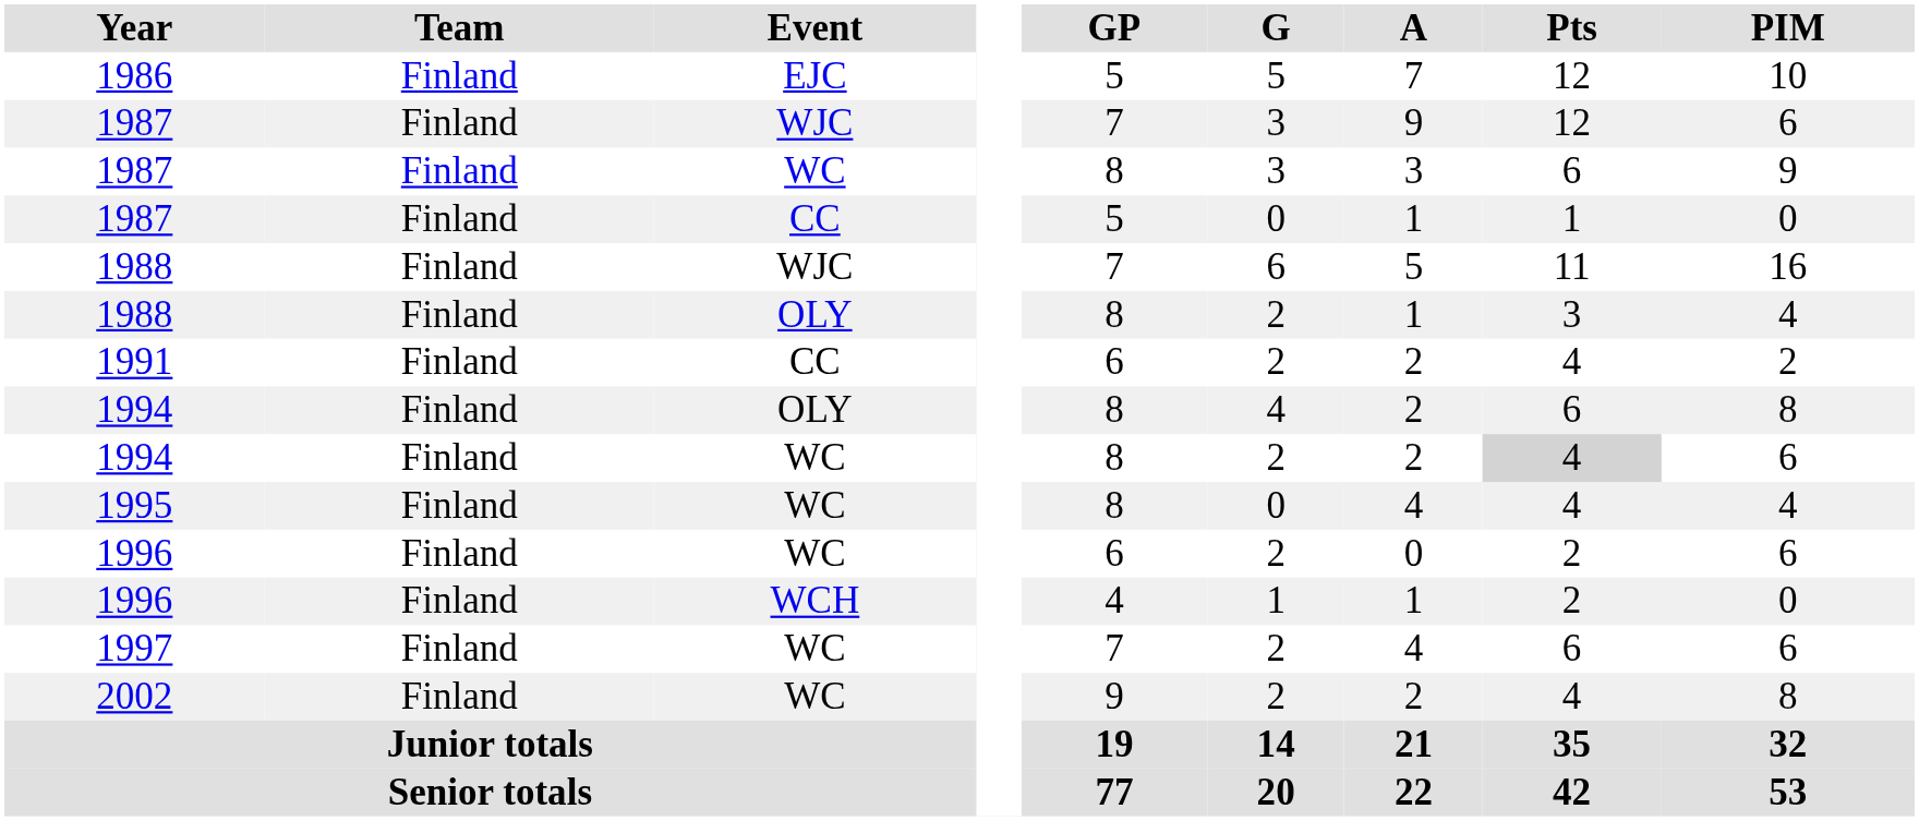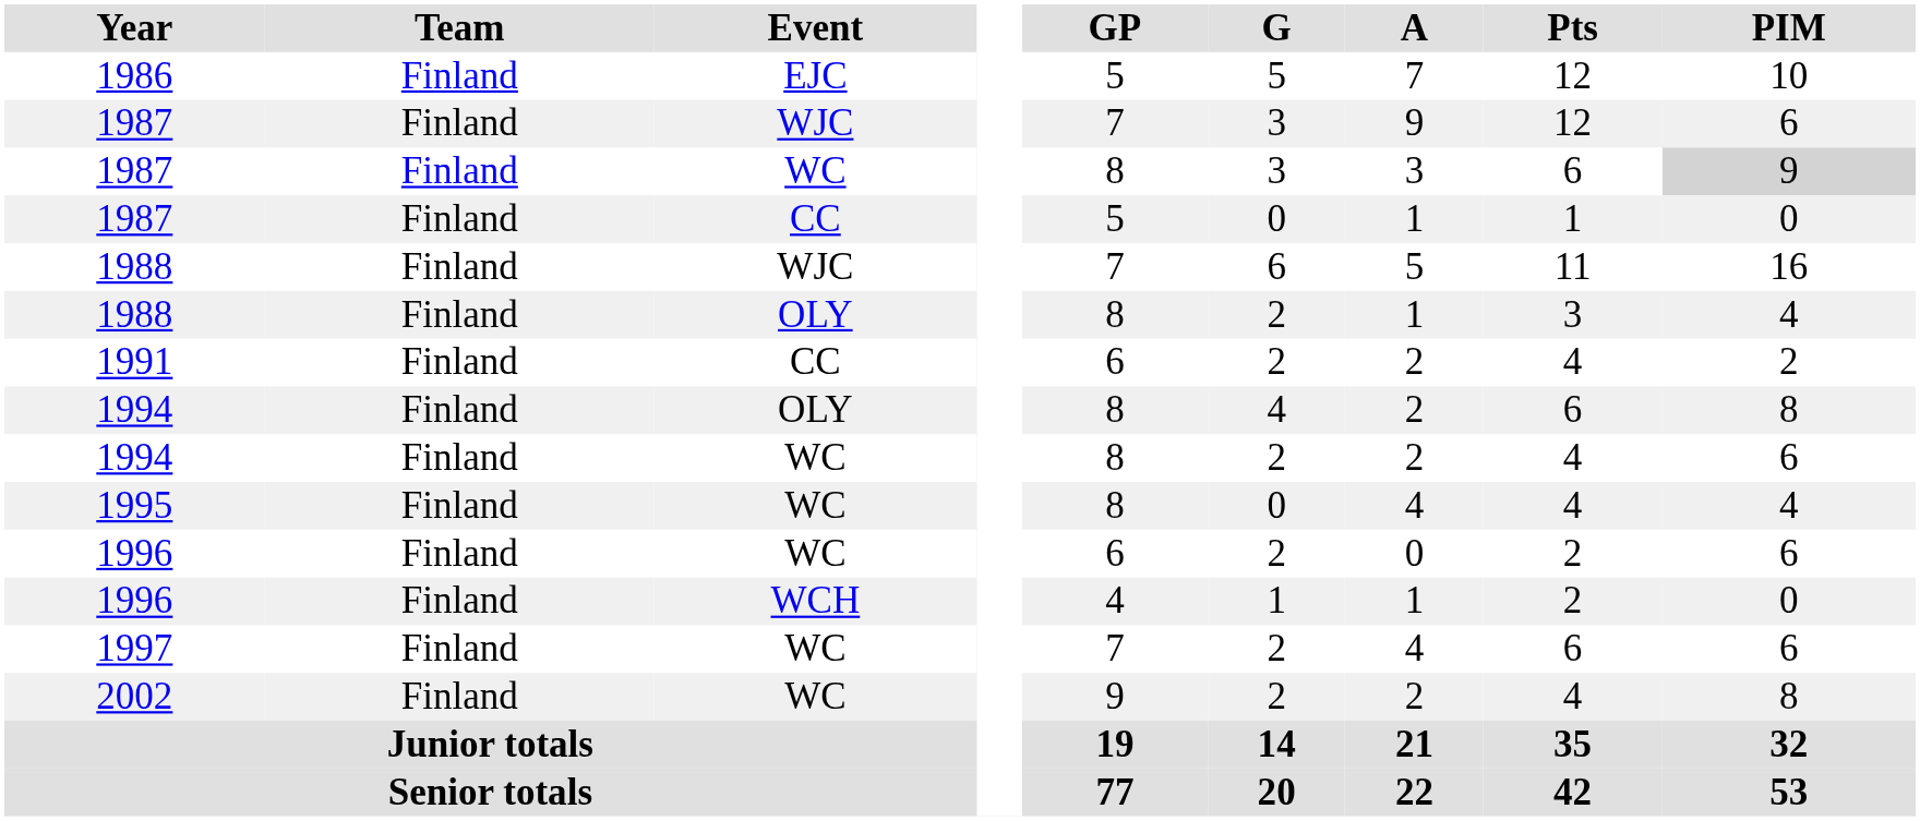1987 / WC | PIM: no background -> lightgrey background
1994 / WC | Pts: lightgrey background -> no background
